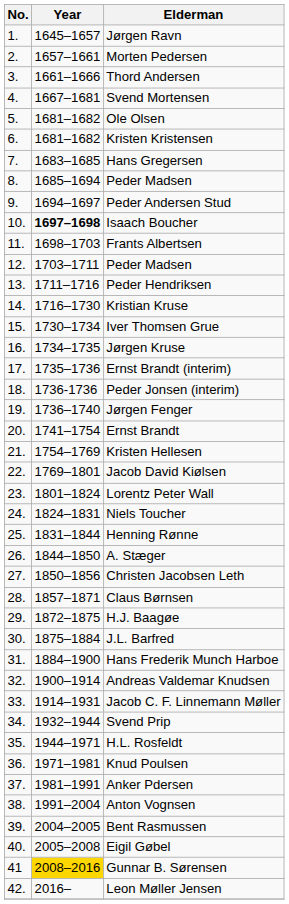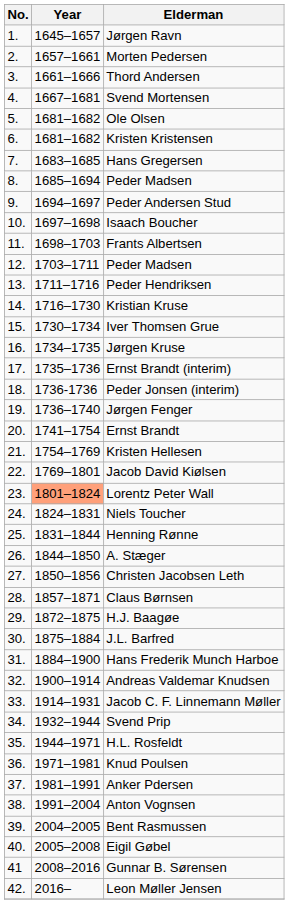Isaach Boucher | Year: bold -> normal
Lorentz Peter Wall | Year: no background -> lightsalmon background
Gunnar B. Sørensen | Year: gold background -> no background
